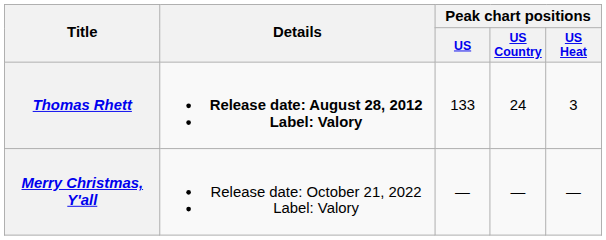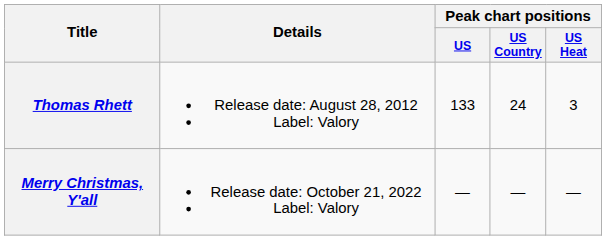Thomas Rhett | Details: bold -> normal
